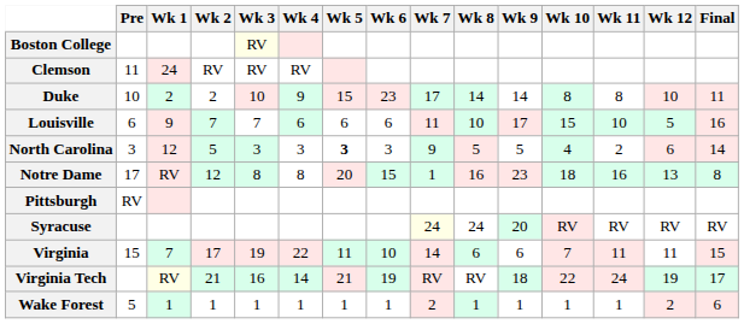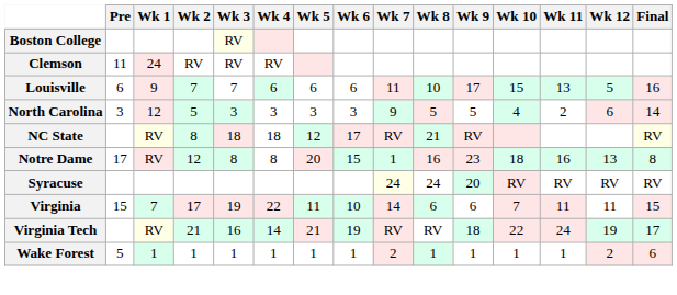- row: Duke | 10 | 2 | 2 | 10 | 9 | 15 | 23 | 17 | 14 | 14 | 8 | 8 | 10 | 11
Louisville | Wk 11: 10 -> 13
North Carolina | Wk 5: bold -> normal
+ row: NC State | RV | 8 | 18 | 18 | 12 | 17 | RV | 21 | RV | RV
- row: Pittsburgh | RV
